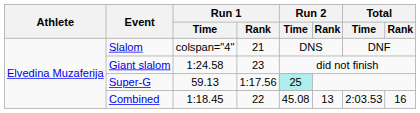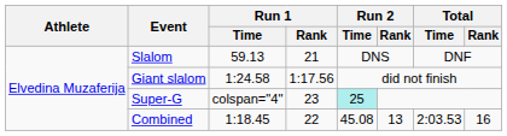Slalom | Run 1 / Time: colspan="4" -> 59.13
Giant slalom | Run 1 / Rank: 23 -> 1:17.56
Super-G | Run 1 / Time: 59.13 -> colspan="4"
Super-G | Run 1 / Rank: 1:17.56 -> 23
